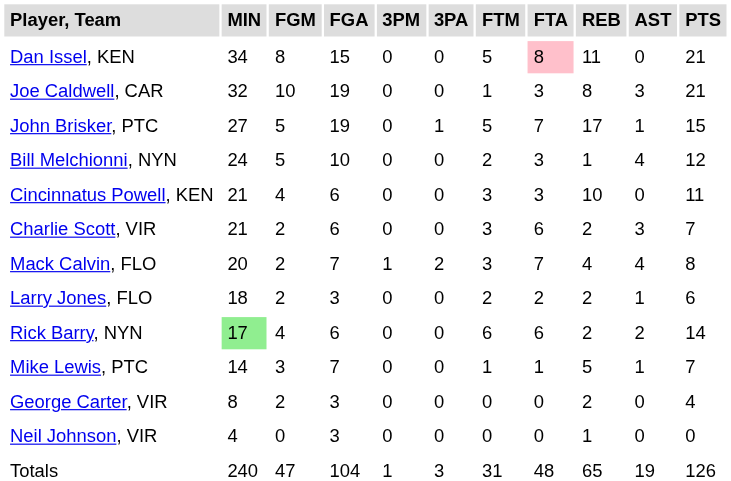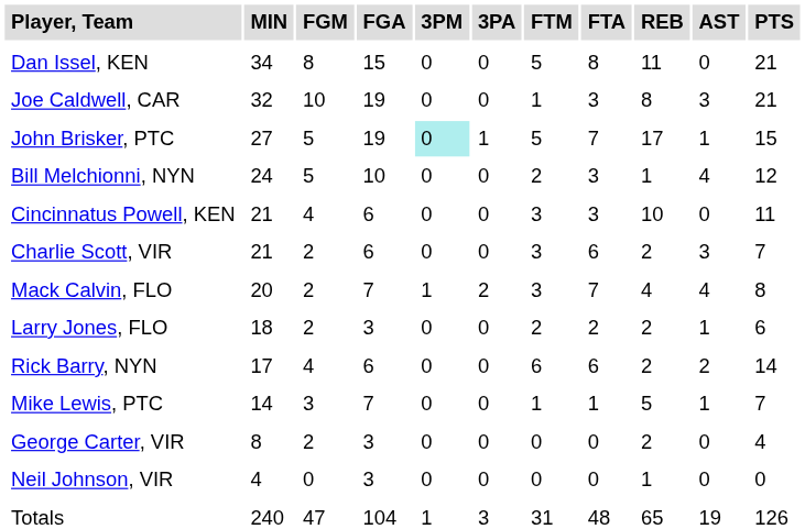Dan Issel, KEN | FTA: pink background -> no background
John Brisker, PTC | 3PM: no background -> paleturquoise background
Rick Barry, NYN | MIN: lightgreen background -> no background
